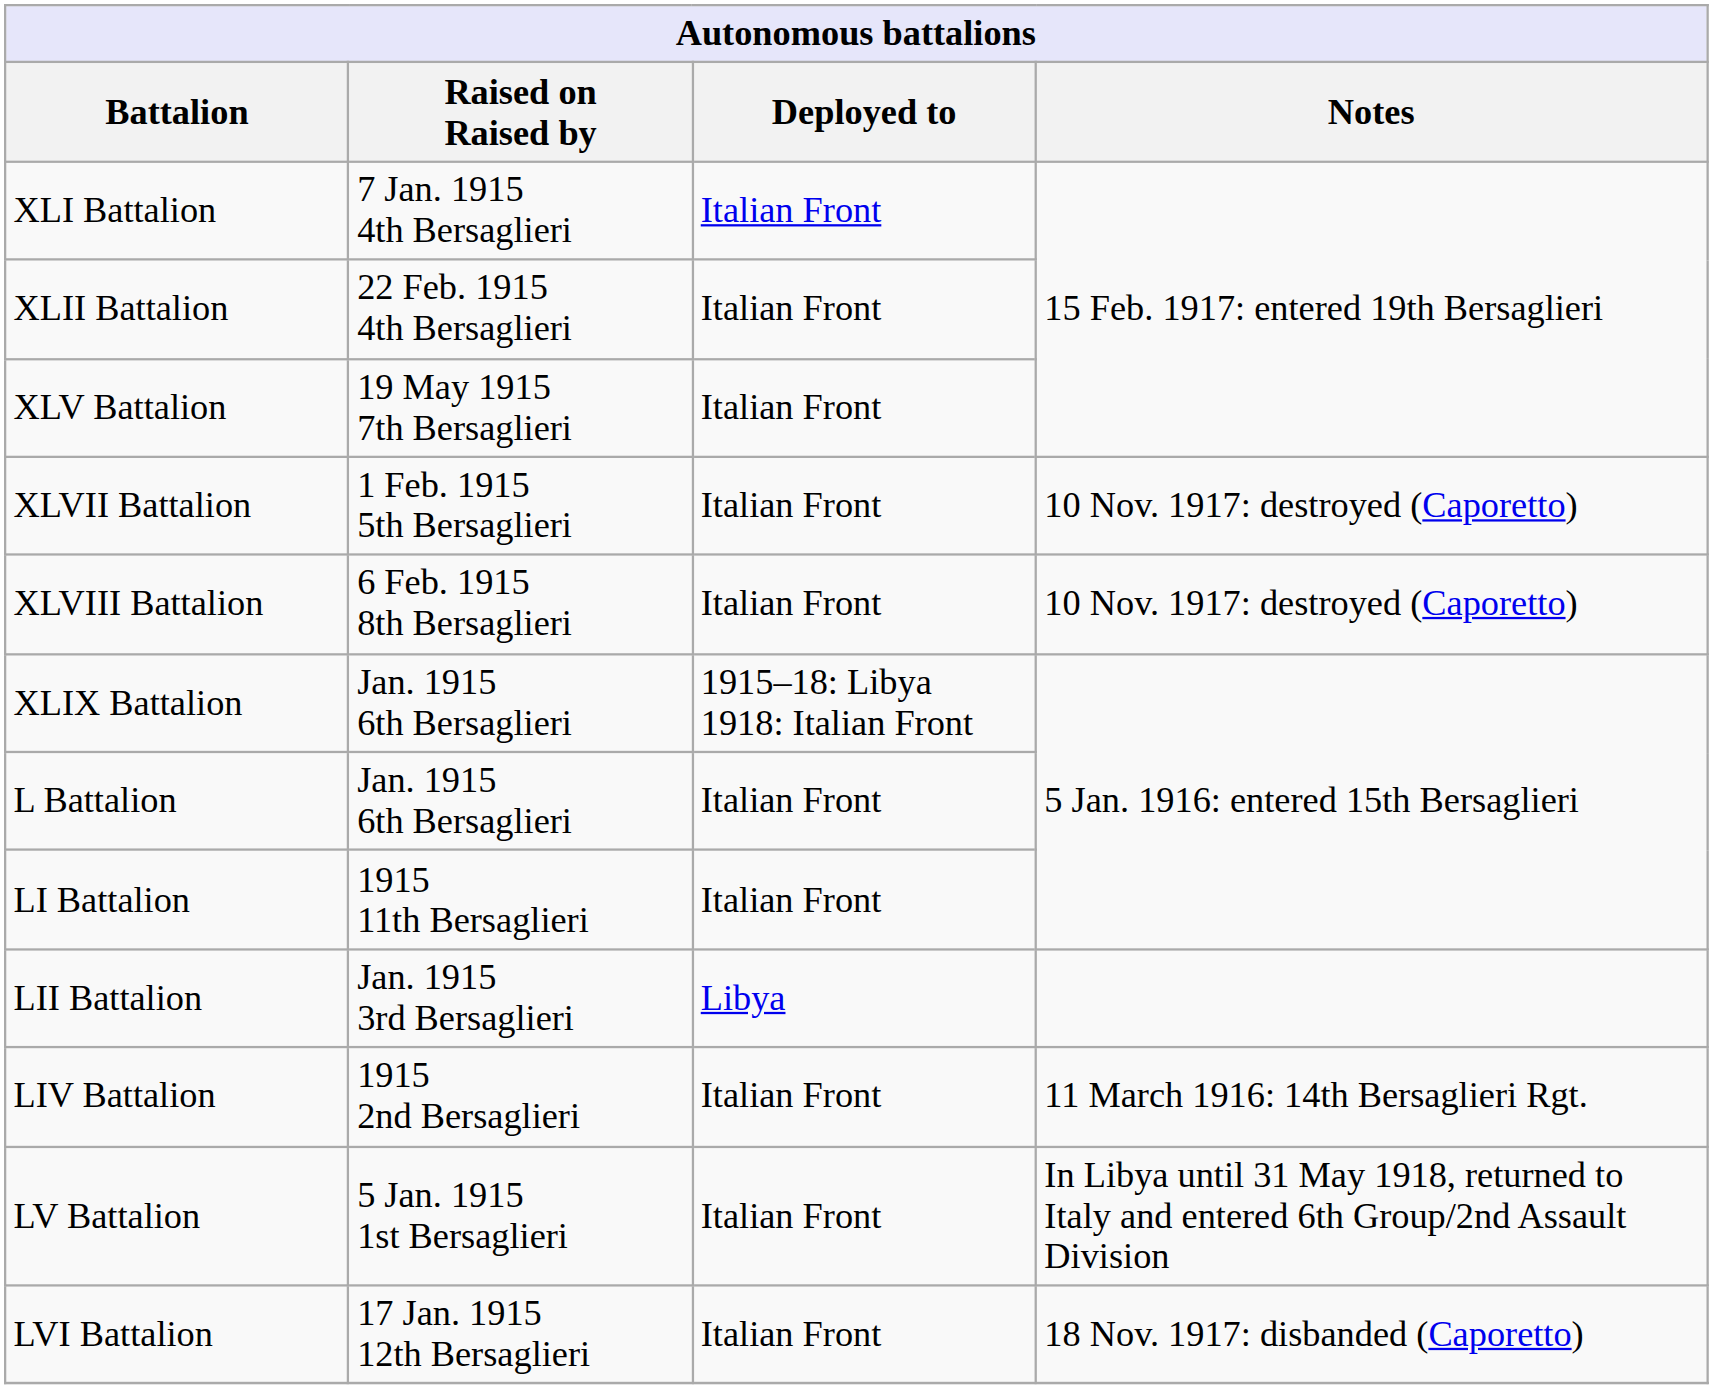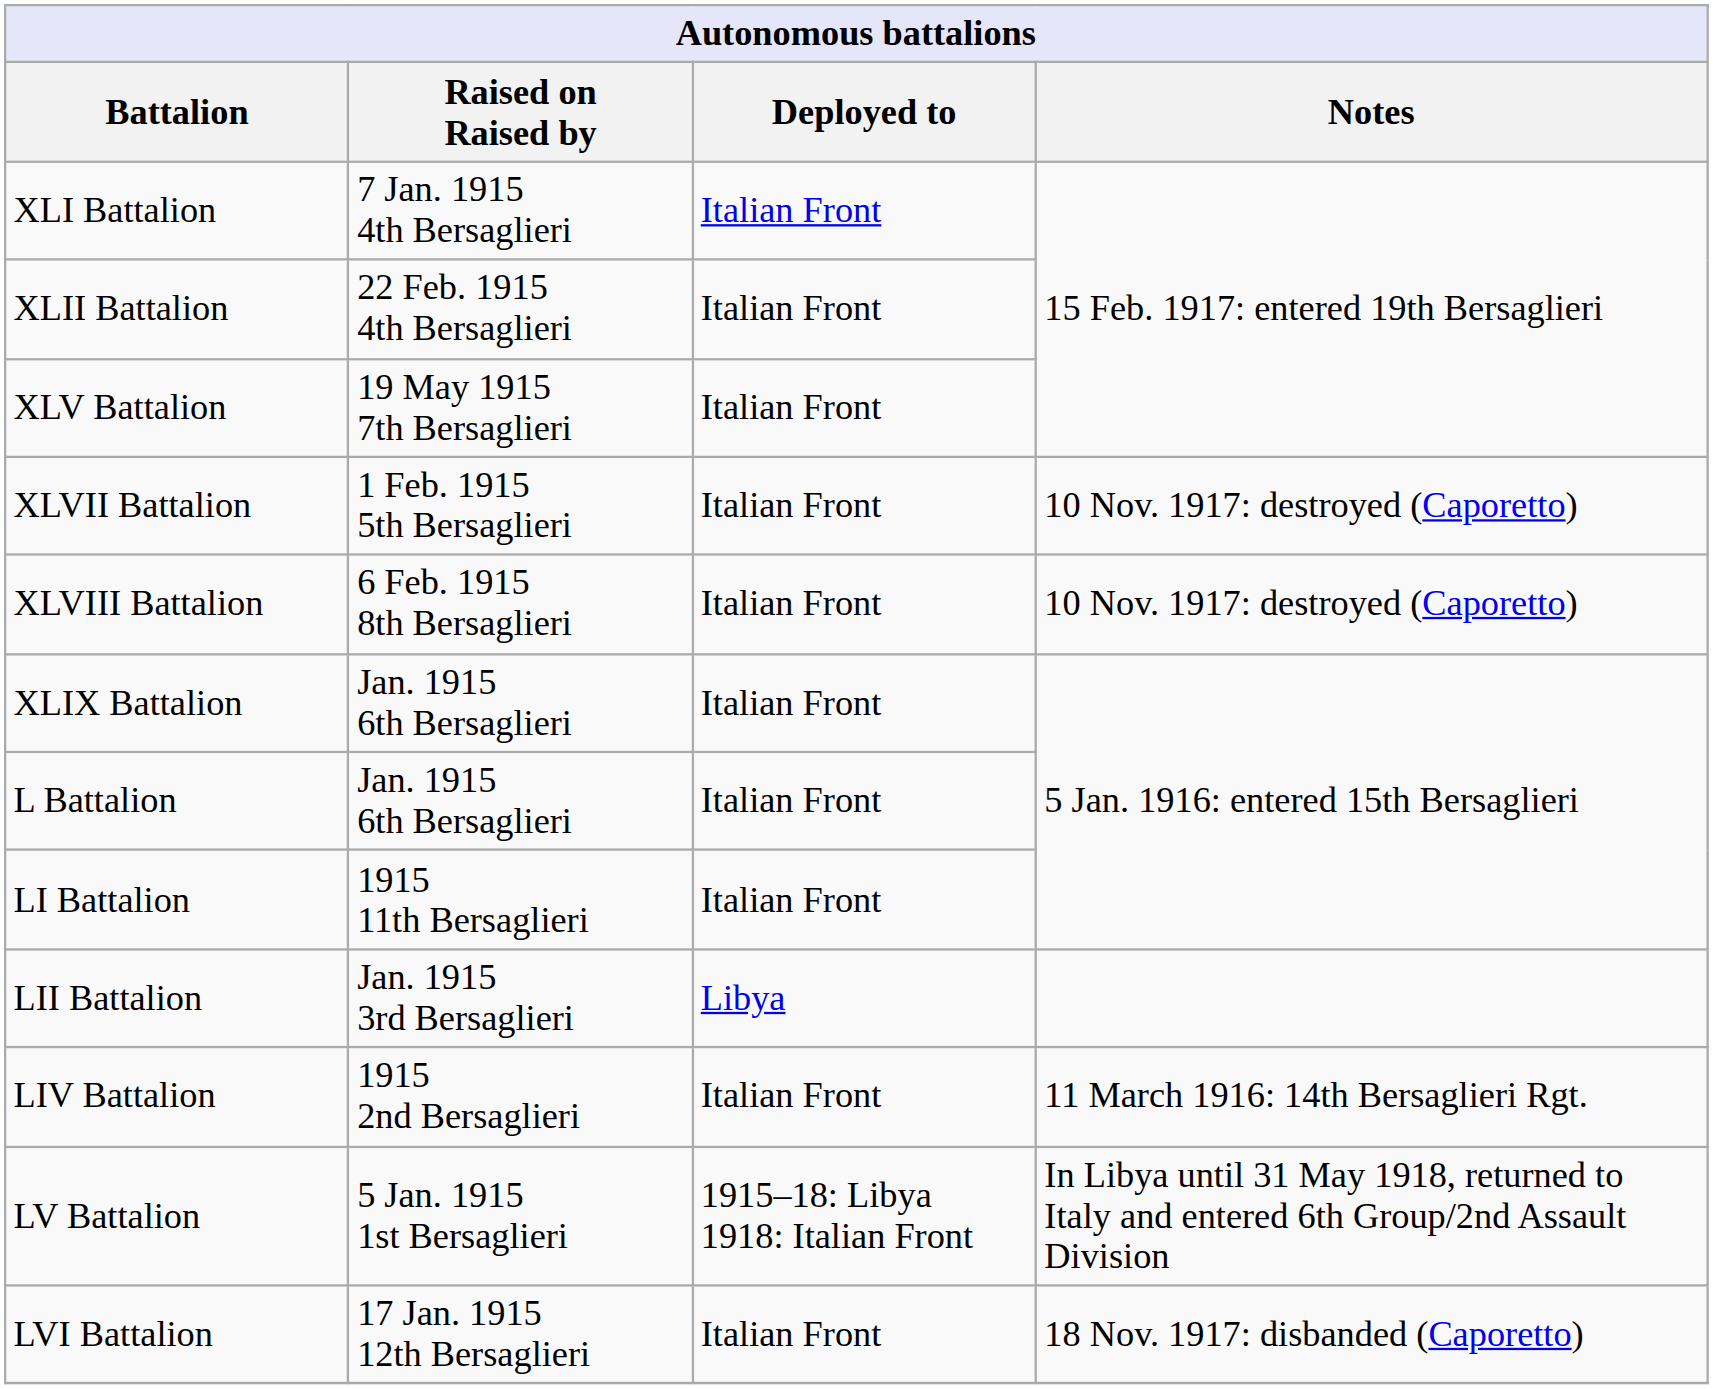XLIX Battalion | Deployed to: 1915–18: Libya 1918: Italian Front -> Italian Front
LV Battalion | Deployed to: Italian Front -> 1915–18: Libya 1918: Italian Front
